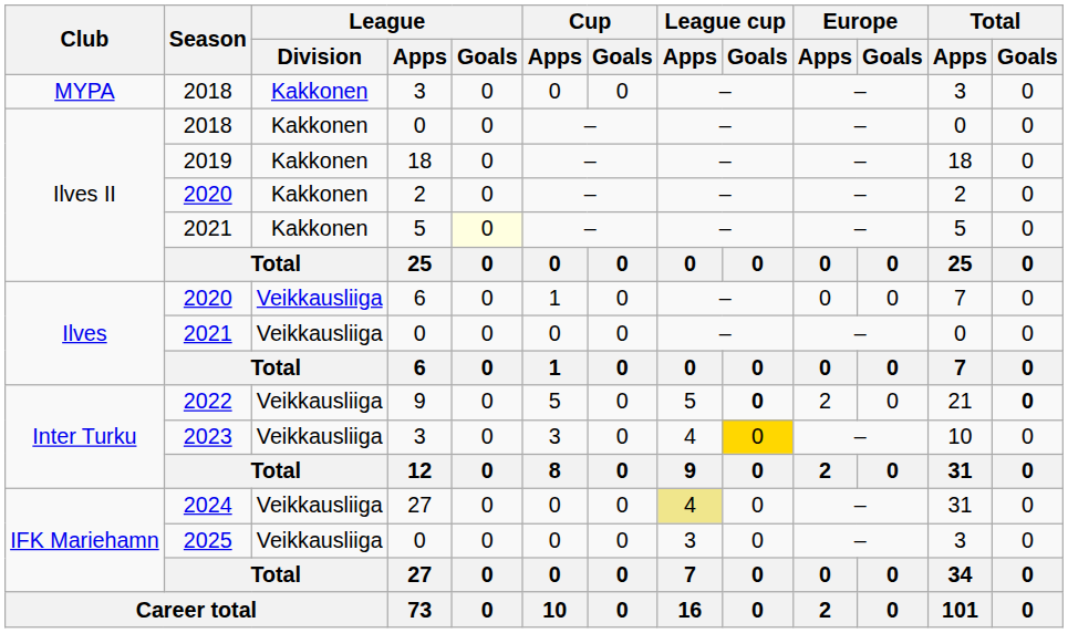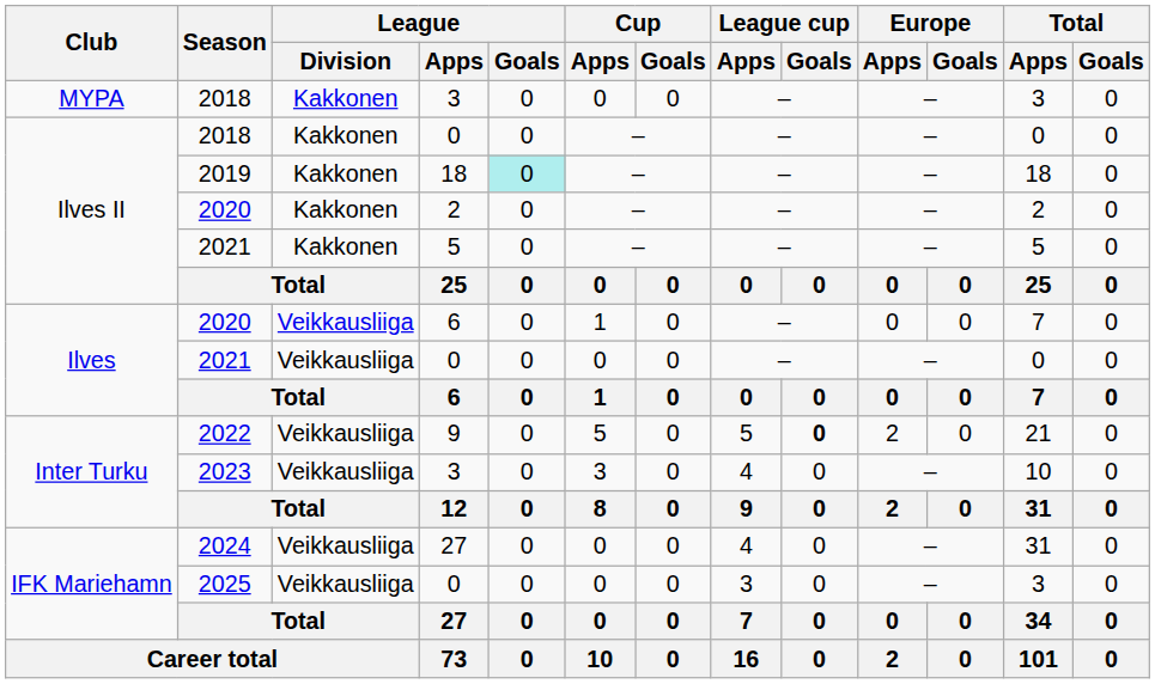2019 | League / Goals: no background -> paleturquoise background
2021 / 5 | League / Goals: lightyellow background -> no background
2022 | Total / Goals: bold -> normal
2023 | League cup / Goals: gold background -> no background
2024 | League cup / Apps: khaki background -> no background
